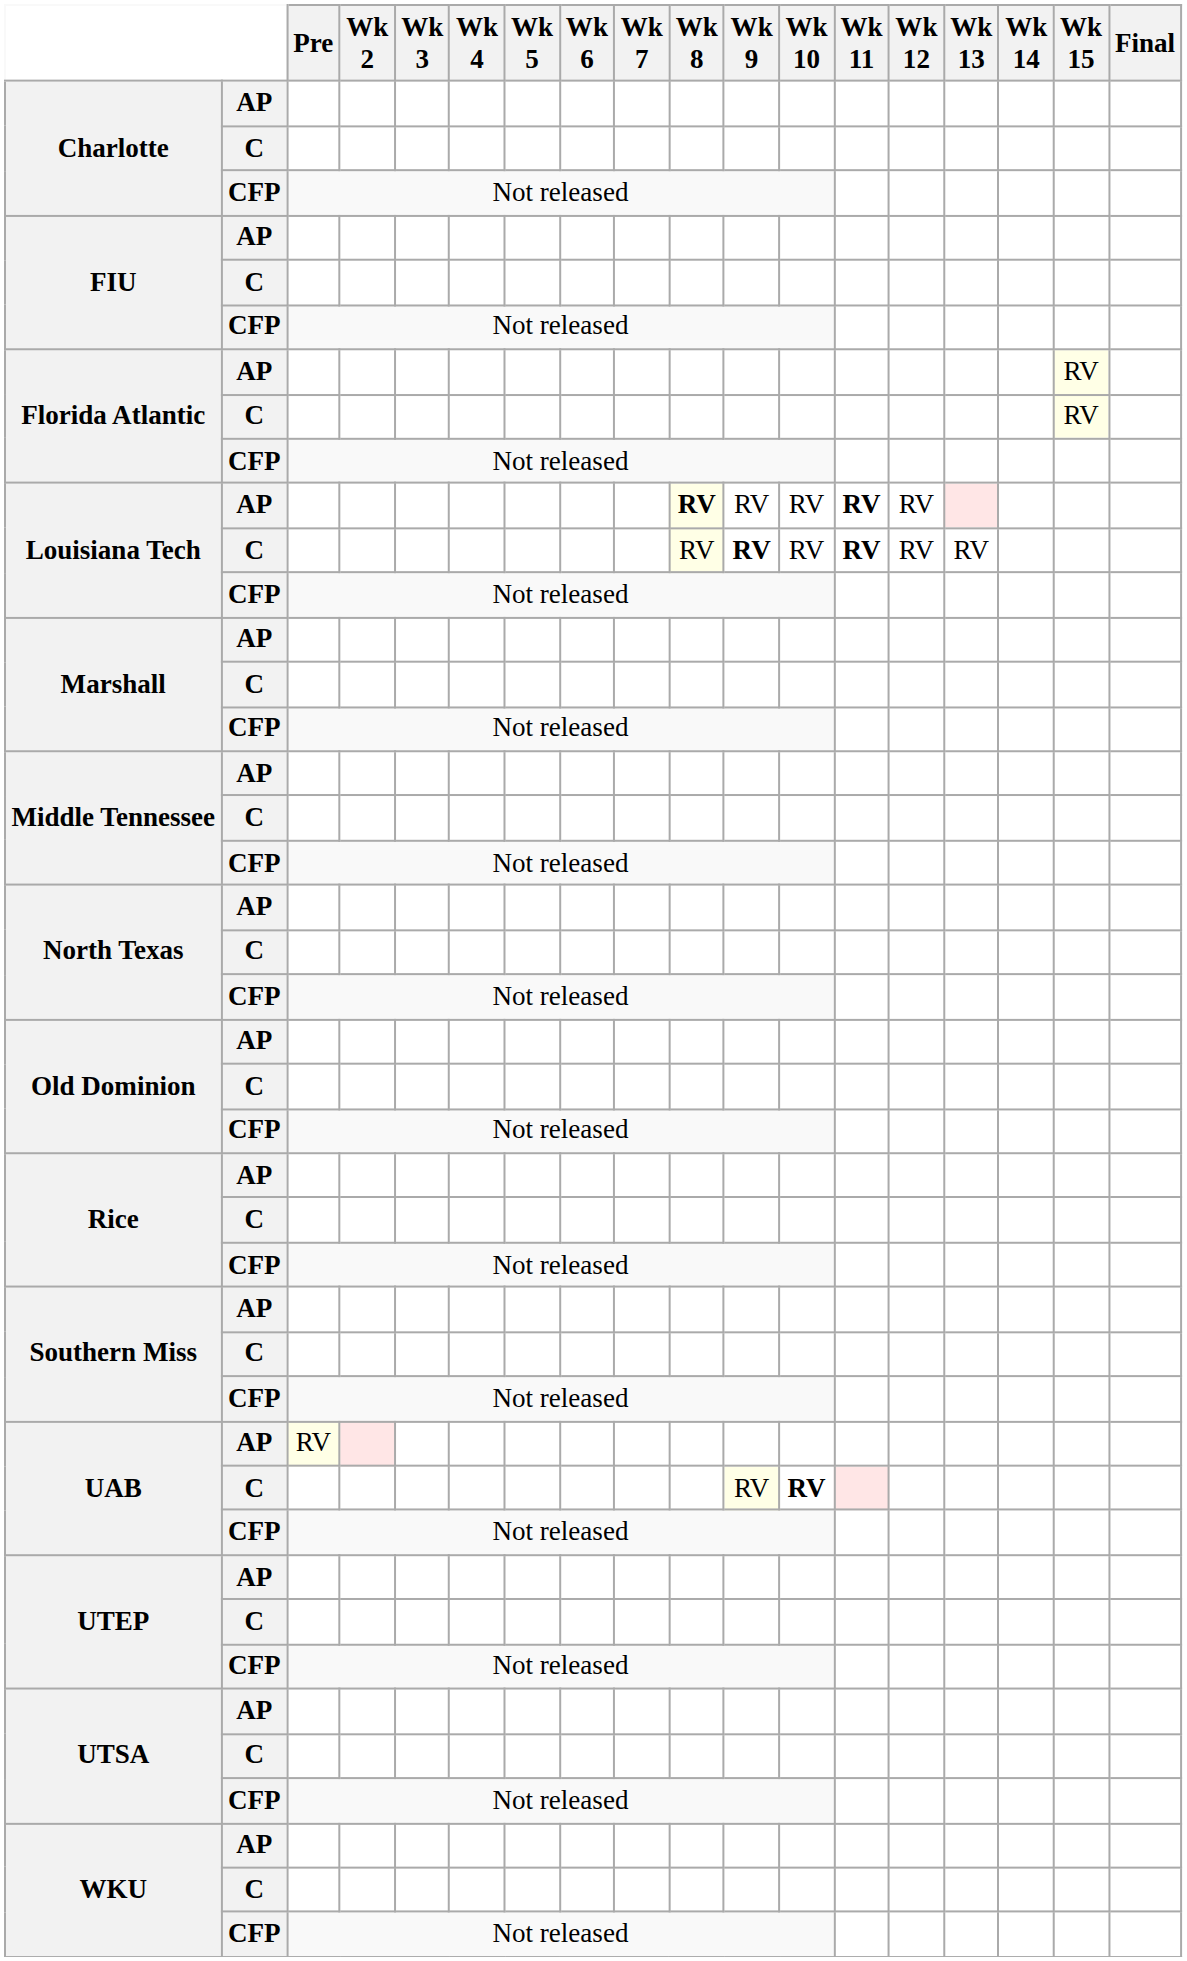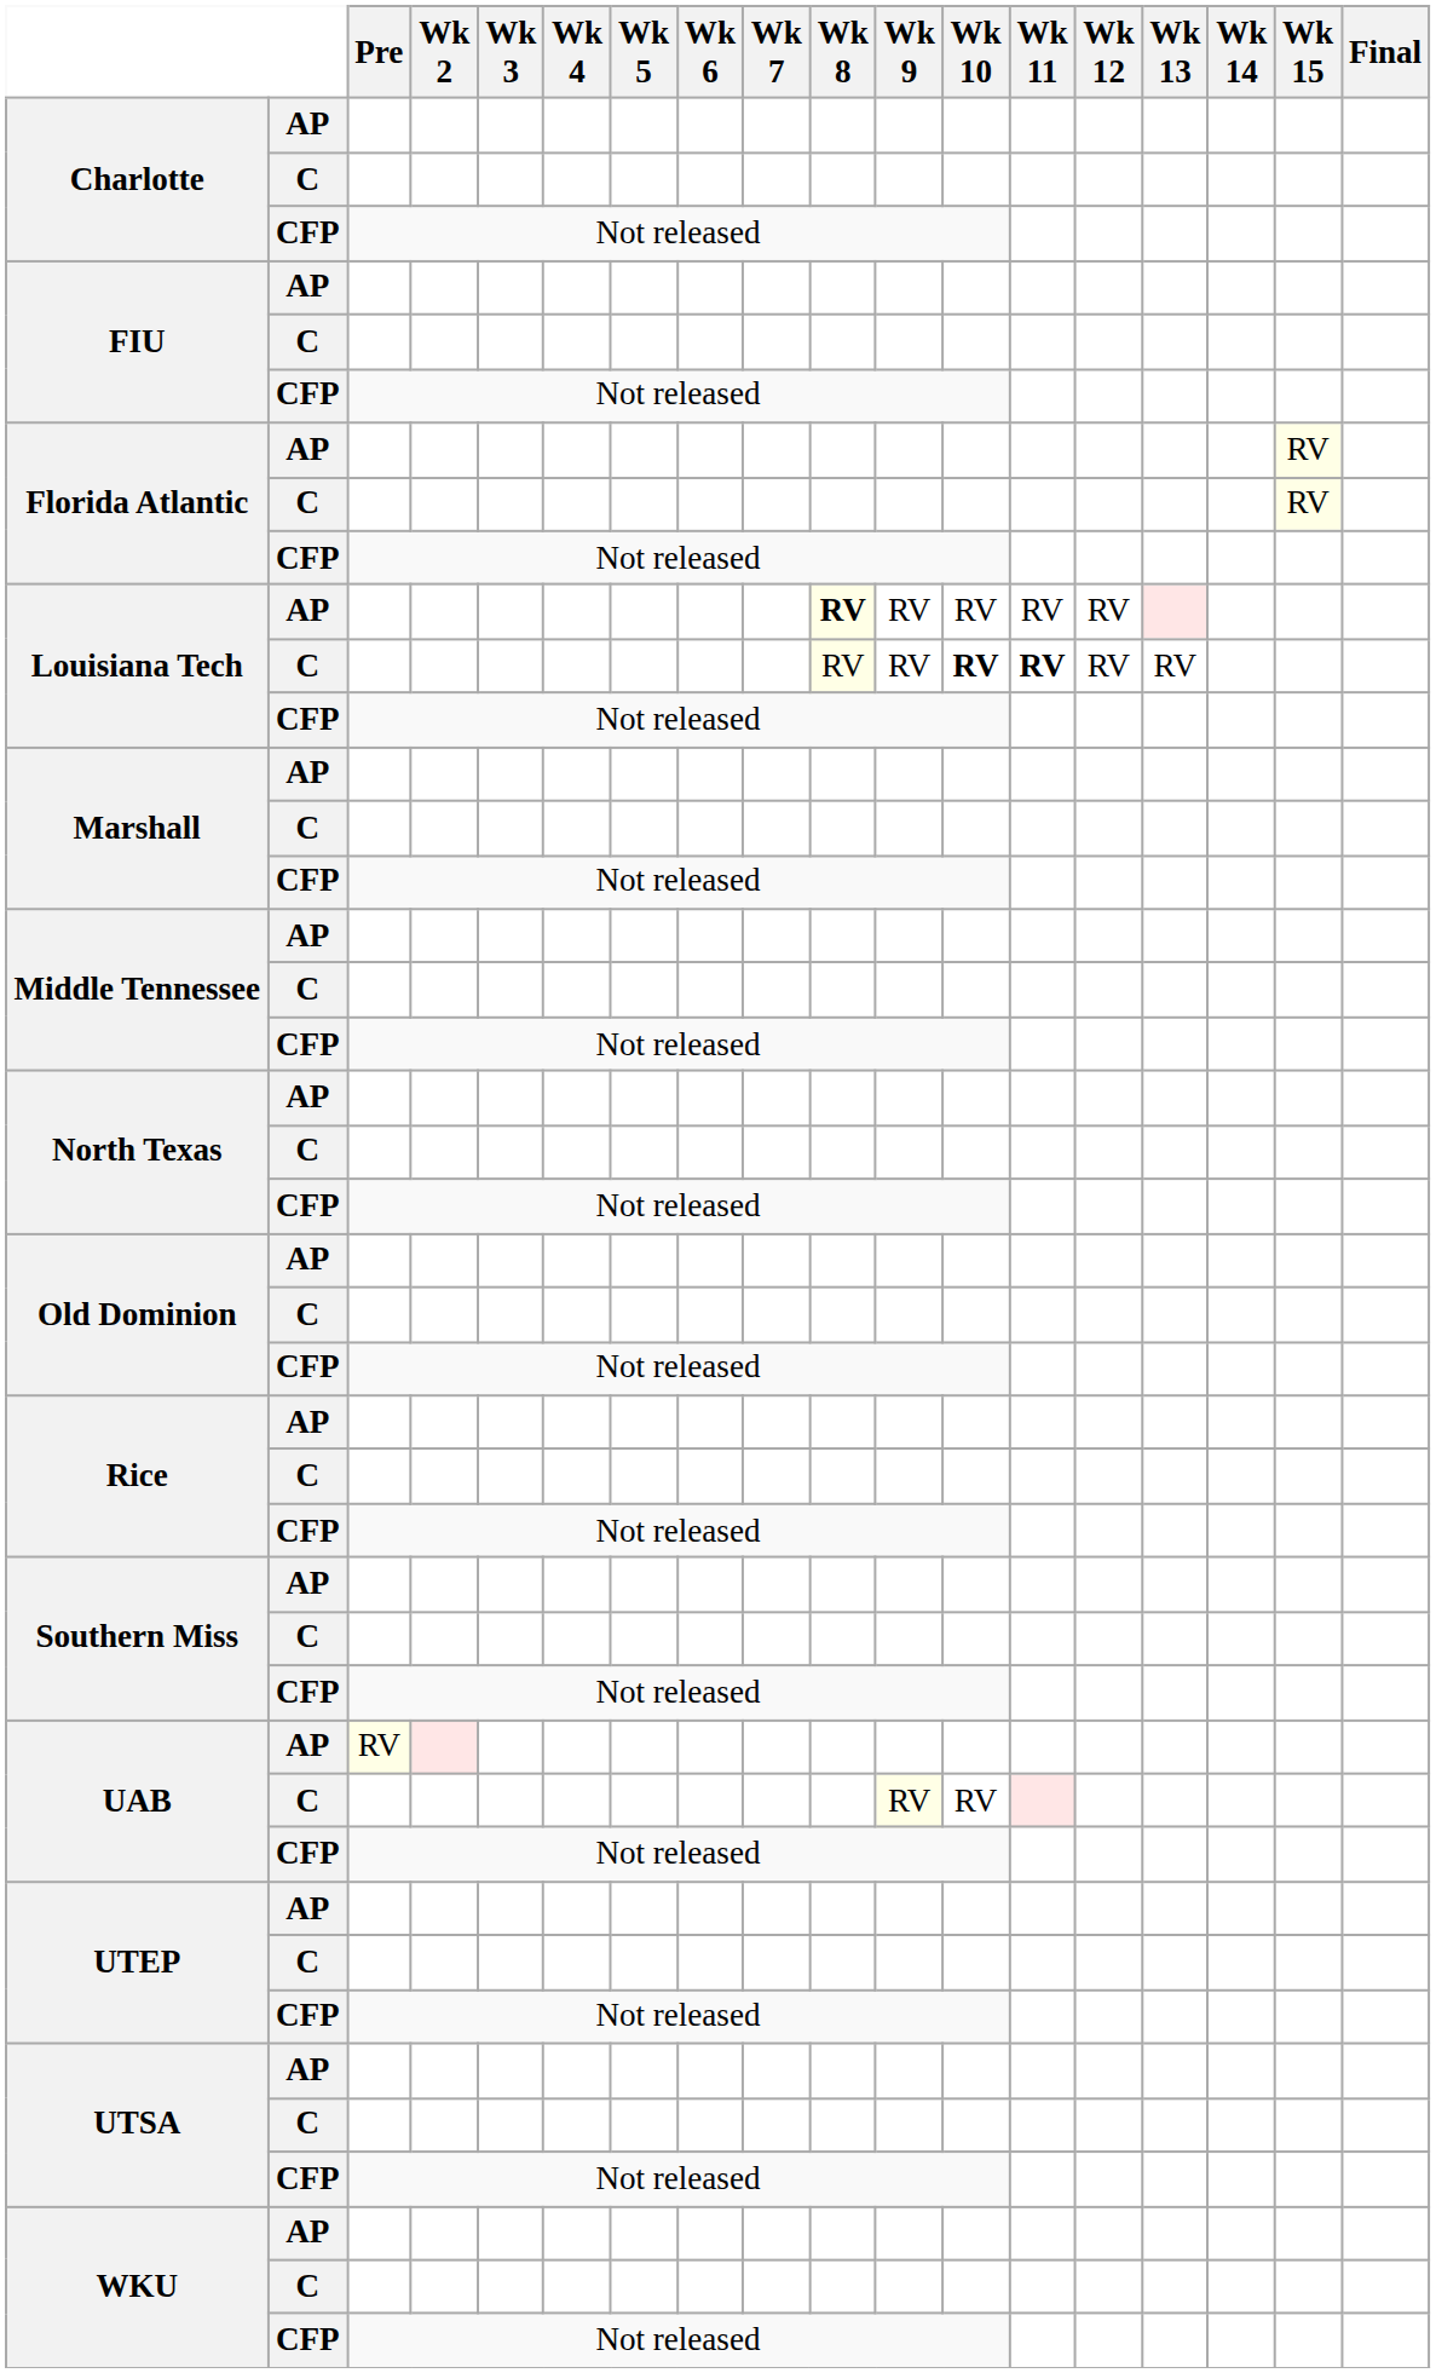Louisiana Tech / AP | Wk 11: bold -> normal
Louisiana Tech / C | Wk 9: bold -> normal
Louisiana Tech / C | Wk 10: normal -> bold
UAB / C | Wk 10: bold -> normal
